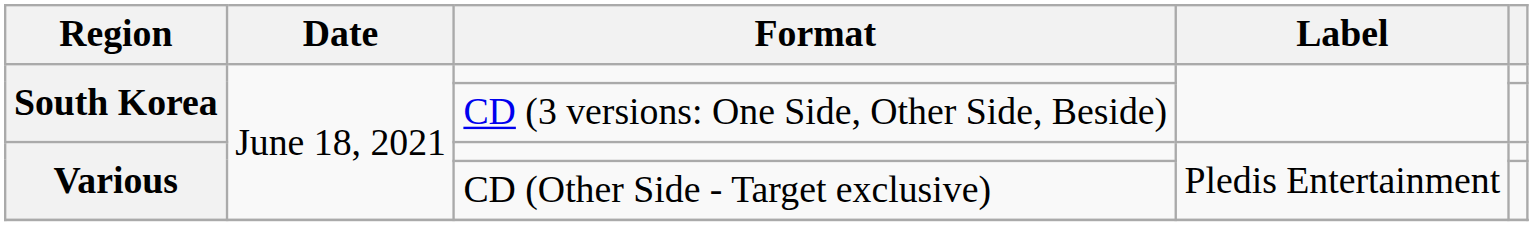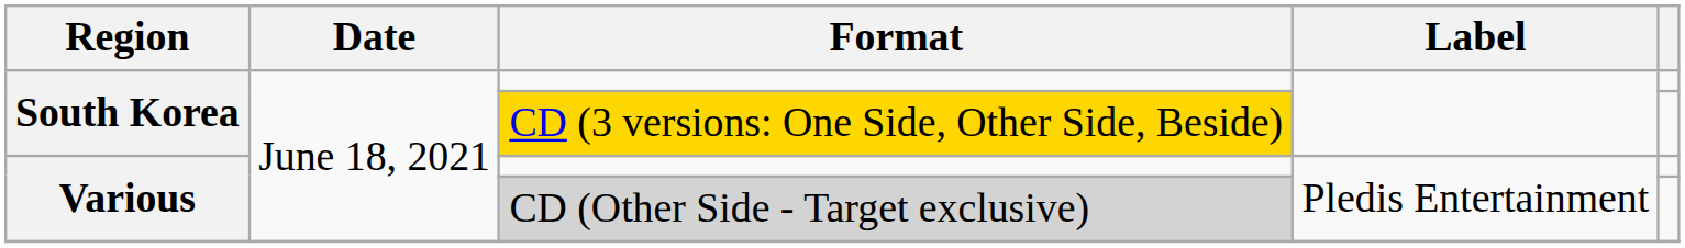CD (3 versions: One Side, Other Side, Beside) | Format: no background -> gold background
CD (Other Side - Target exclusive) | Format: no background -> lightgrey background
